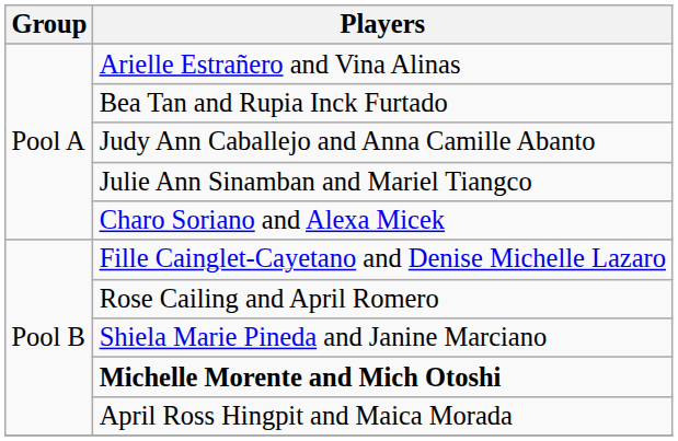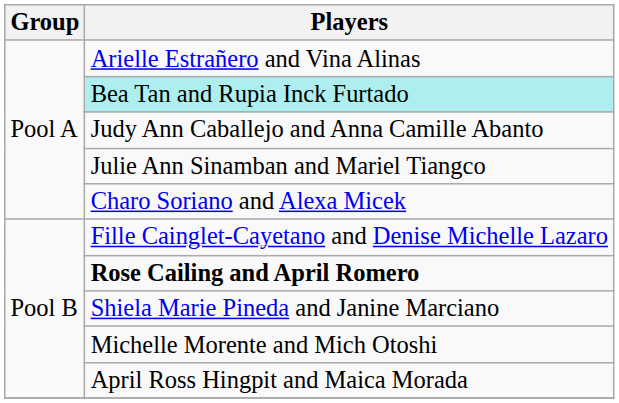Bea Tan and Rupia Inck Furtado | Players: no background -> paleturquoise background
Rose Cailing and April Romero | Players: normal -> bold
Michelle Morente and Mich Otoshi | Players: bold -> normal
